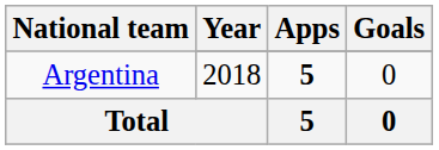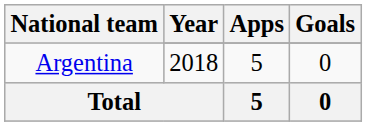2018 | Apps: bold -> normal
